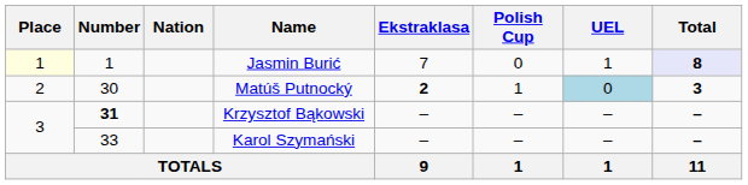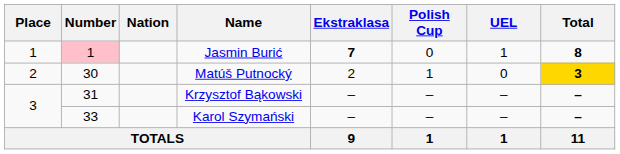Jasmin Burić | Place: lightyellow background -> no background
Jasmin Burić | Number: no background -> pink background
Jasmin Burić | Ekstraklasa: normal -> bold
Jasmin Burić | Total: lavender background -> no background
Matúš Putnocký | Ekstraklasa: bold -> normal
Matúš Putnocký | UEL: lightblue background -> no background
Matúš Putnocký | Total: no background -> gold background
Krzysztof Bąkowski | Number: bold -> normal
